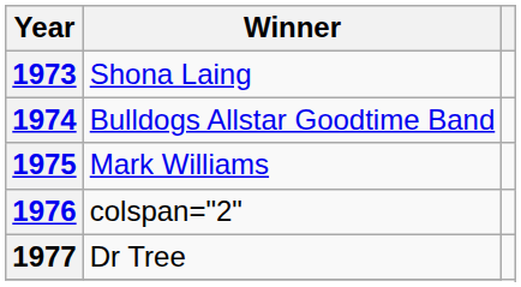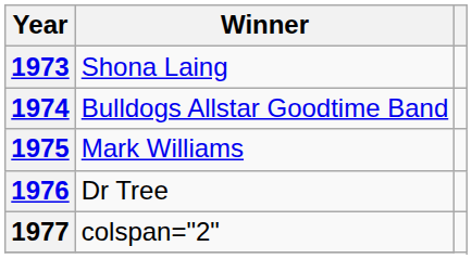1976 | Winner: colspan="2" -> Dr Tree
1977 | Winner: Dr Tree -> colspan="2"
